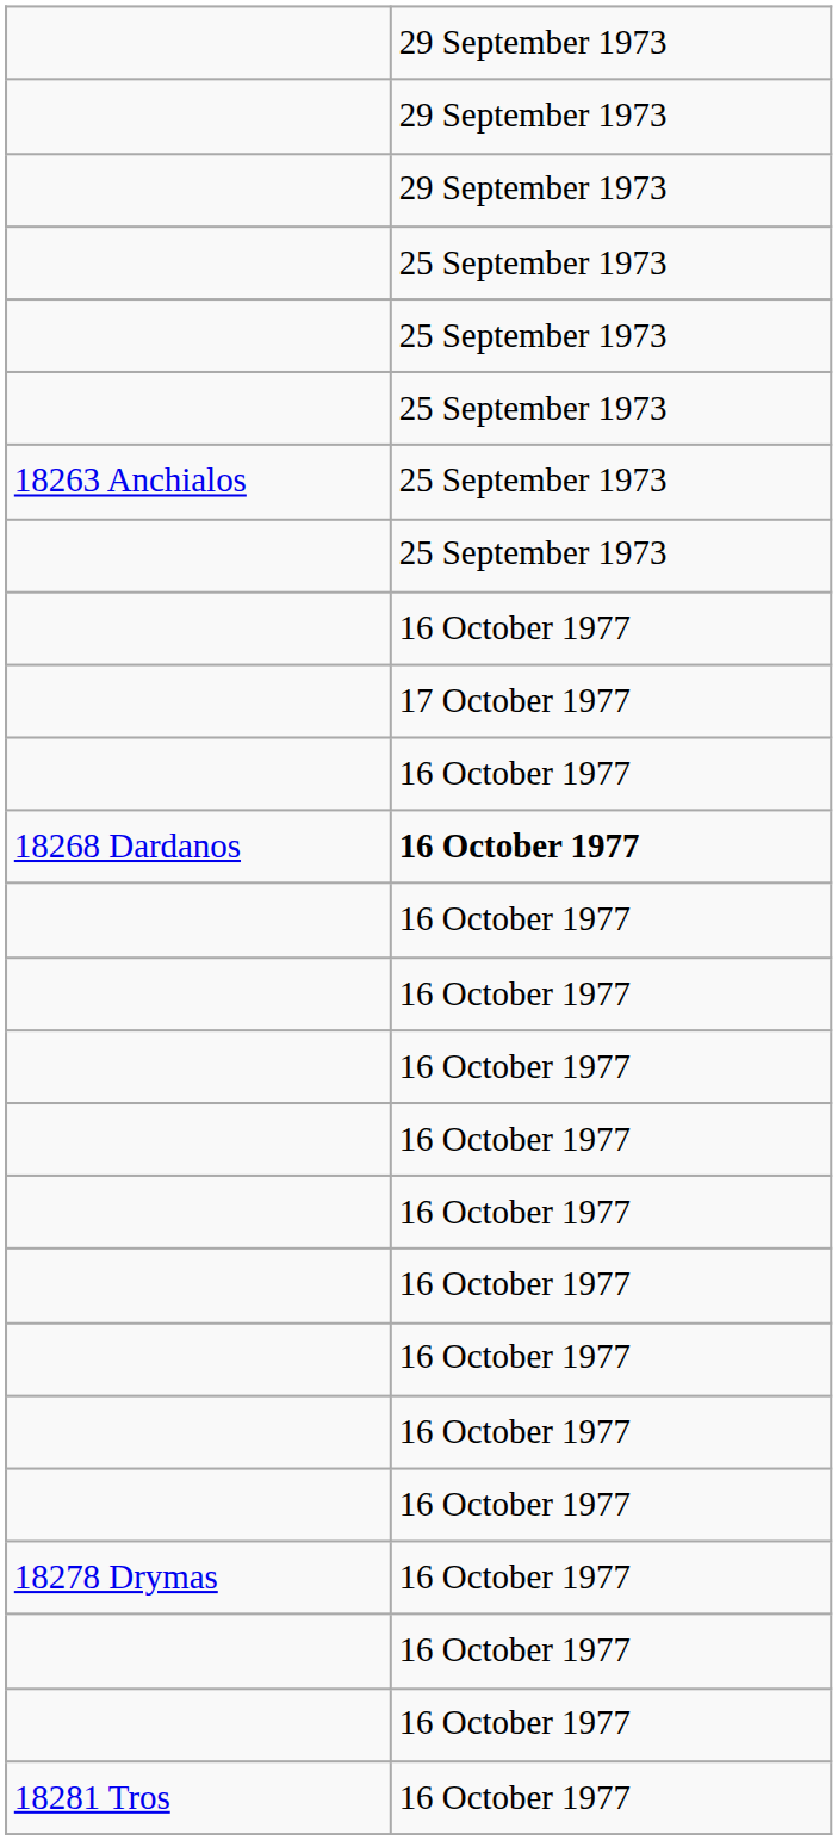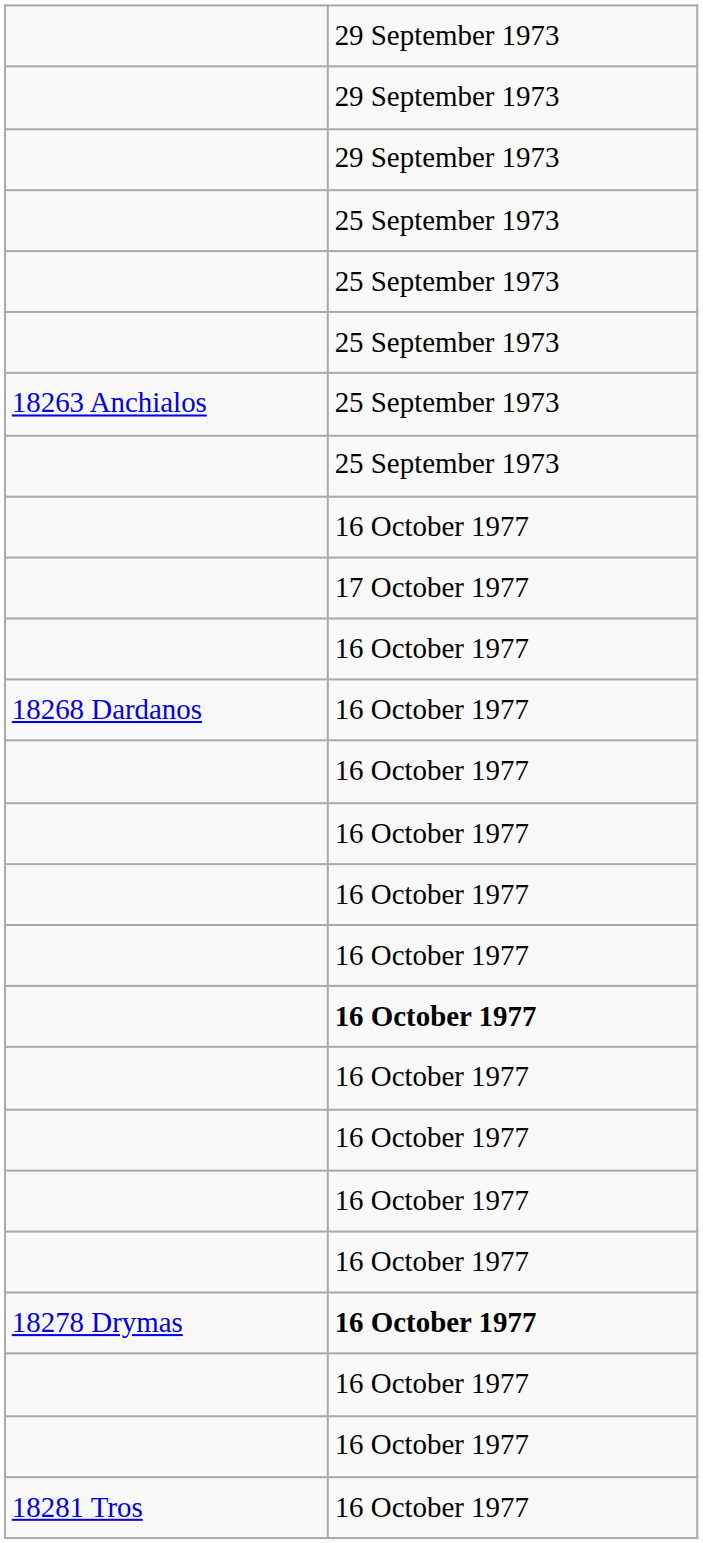row 12 | column 2: bold -> normal
row 17 | column 2: normal -> bold
row 22 | column 2: normal -> bold
